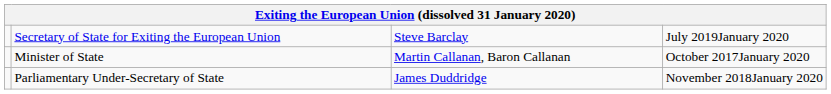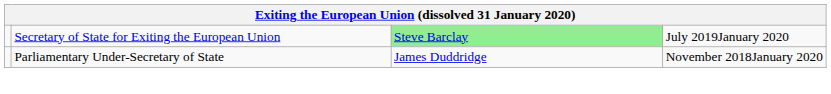Secretary of State for Exiting the European Union | column 3: no background -> lightgreen background
- row: Minister of State | Martin Callanan, Baron Callanan | October 2017January 2020
